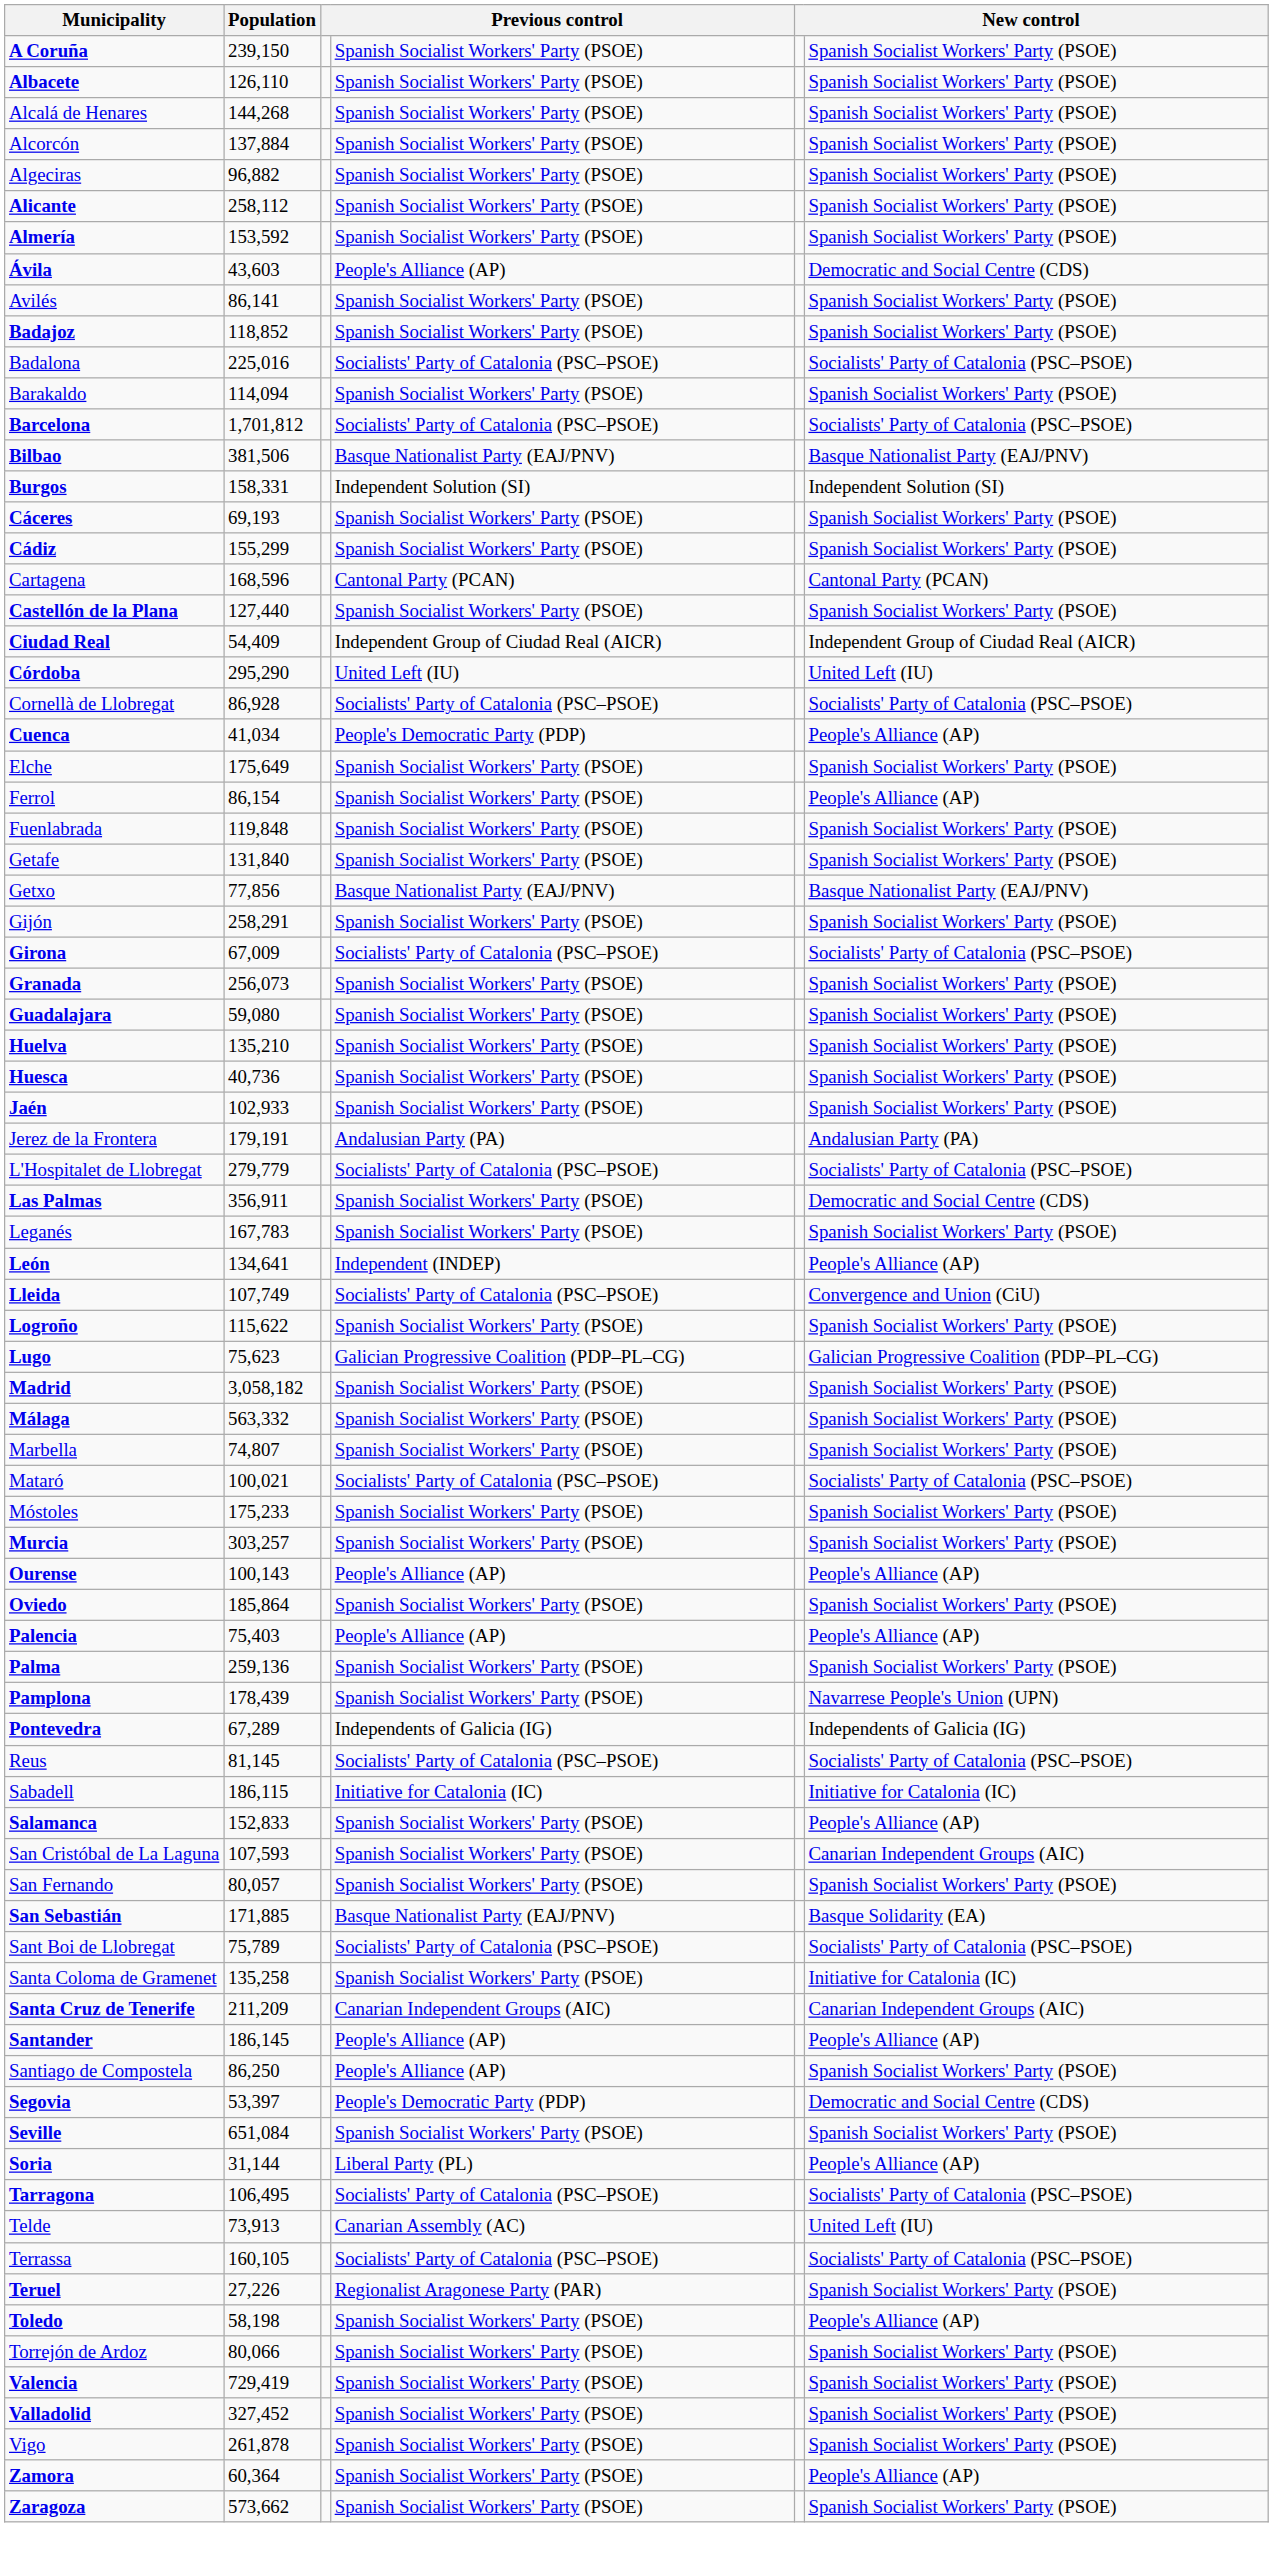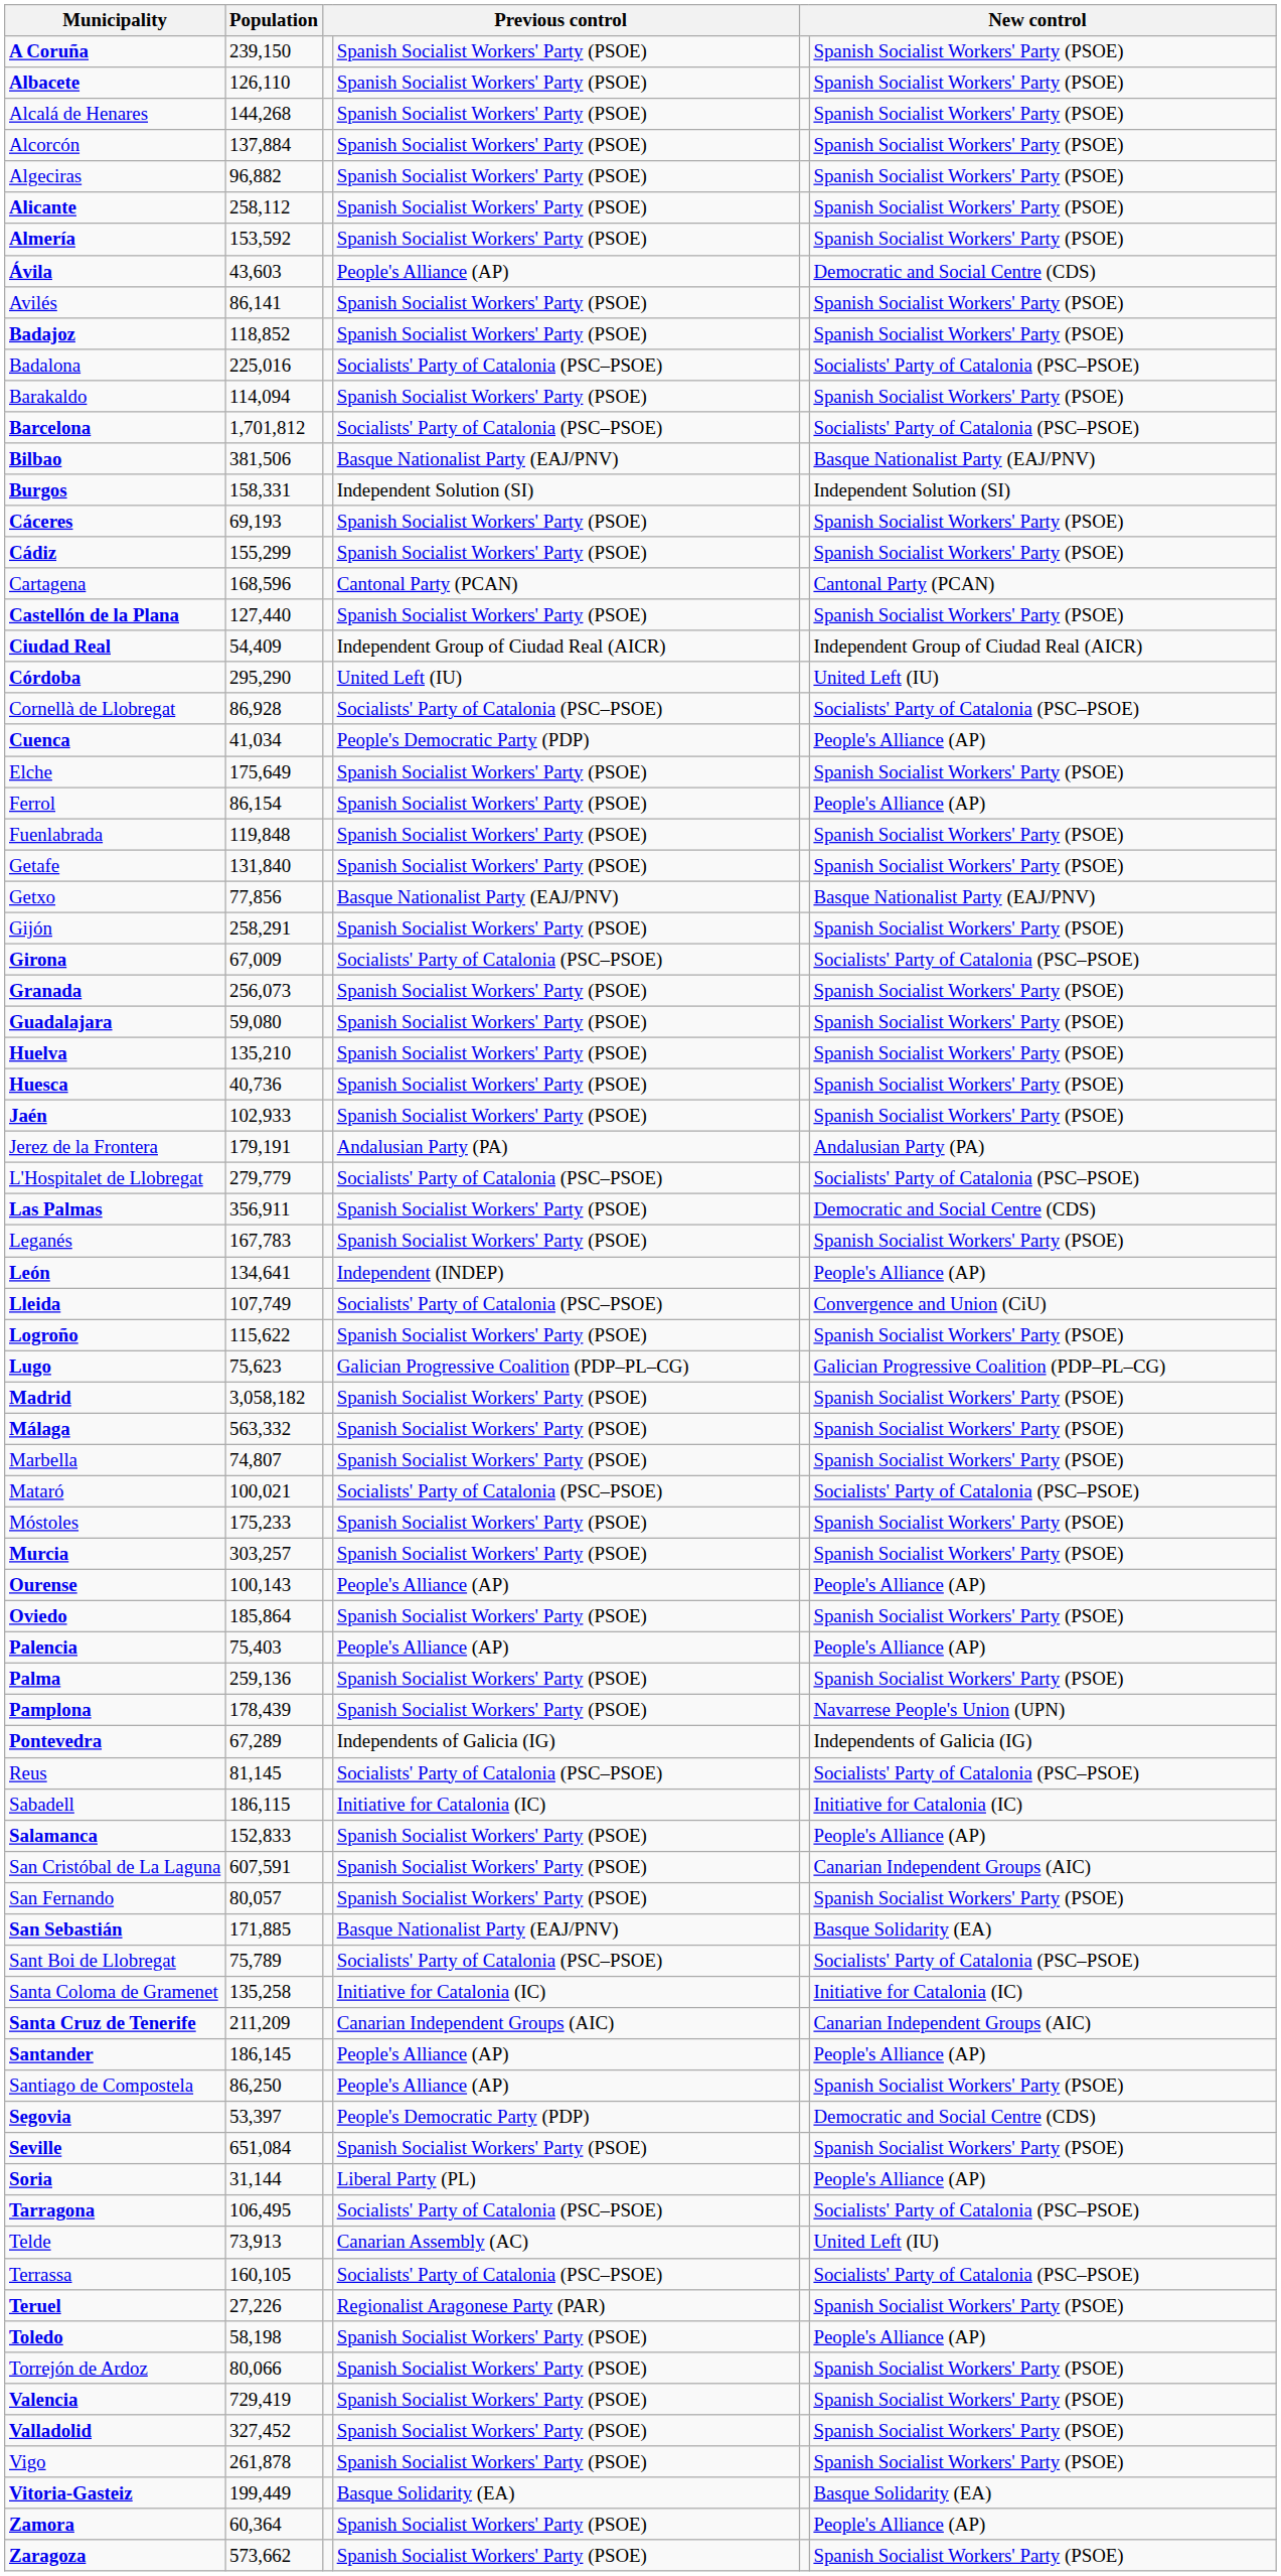San Cristóbal de La Laguna | Population: 107,593 -> 607,591
Santa Coloma de Gramenet | column 4: Spanish Socialist Workers' Party (PSOE) -> Initiative for Catalonia (IC)
+ row: Vitoria-Gasteiz | 199,449 | Basque Solidarity (EA) | Basque Solidarity (EA)
